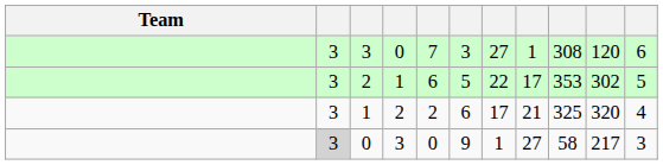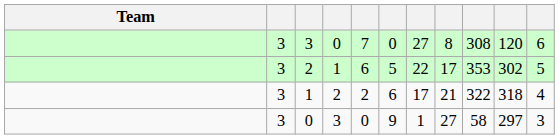row 2 | column 6: 3 -> 0
row 2 | column 8: 1 -> 8
row 4 | column 9: 325 -> 322
row 4 | column 10: 320 -> 318
row 5 | column 2: lightgrey background -> no background
row 5 | column 10: 217 -> 297
